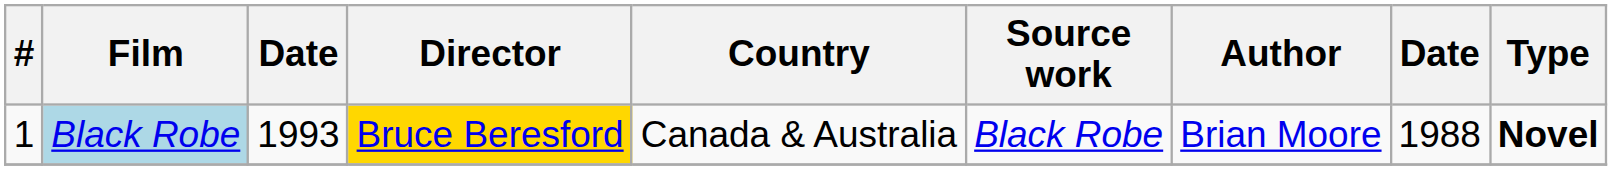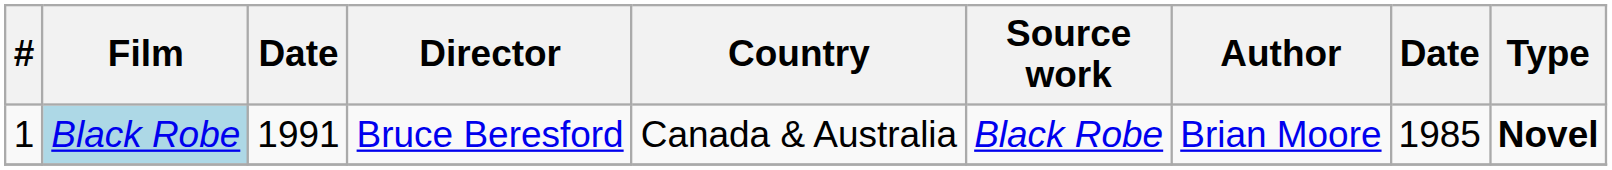row 2 | column 3: 1993 -> 1991
row 2 | Director: gold background -> no background
row 2 | column 8: 1988 -> 1985
